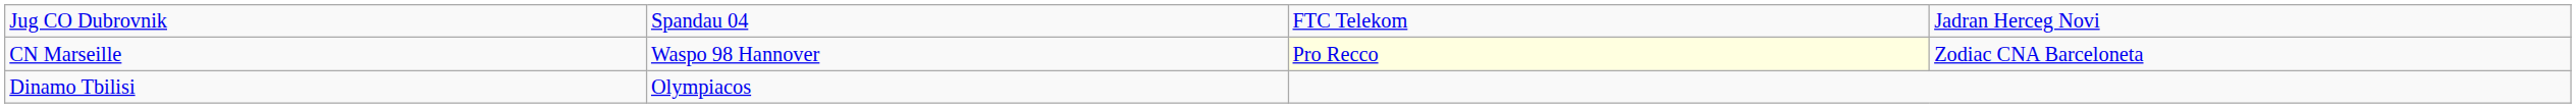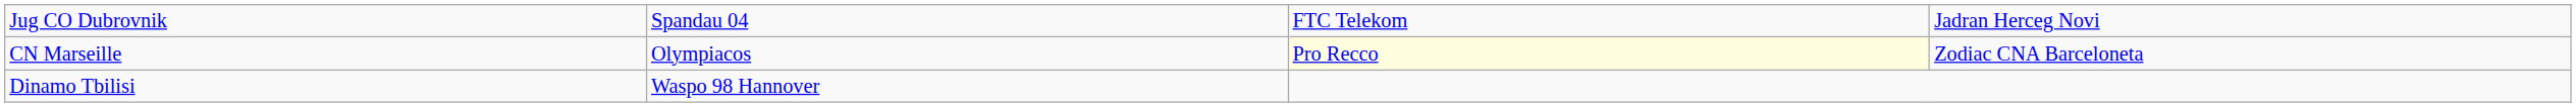CN Marseille | column 2: Waspo 98 Hannover -> Olympiacos
Dinamo Tbilisi | column 2: Olympiacos -> Waspo 98 Hannover
